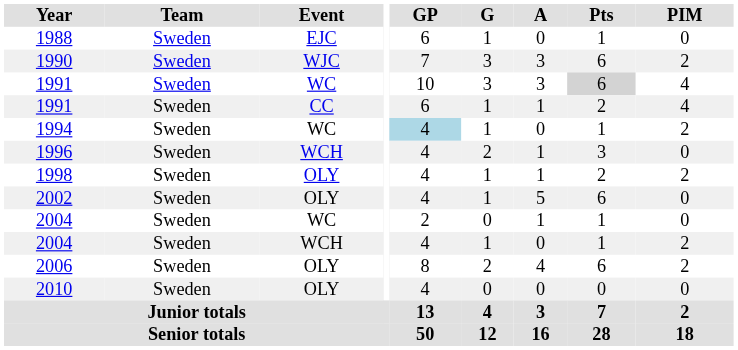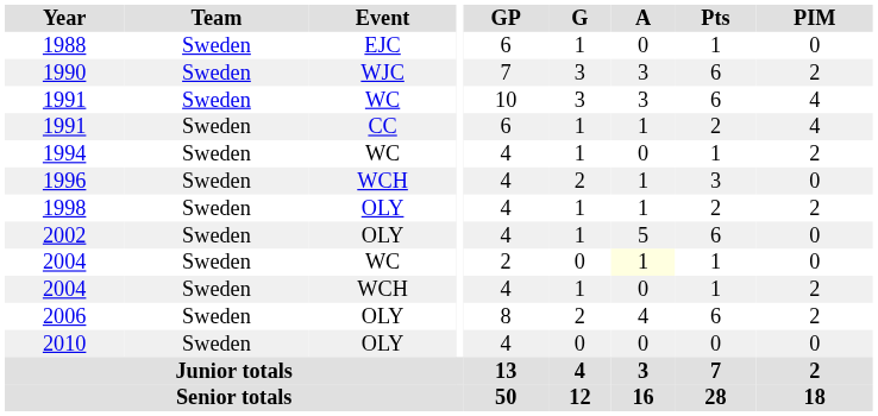1991 / WC | Pts: lightgrey background -> no background
1994 | GP: lightblue background -> no background
2004 / WC | A: no background -> lightyellow background
